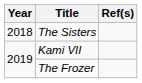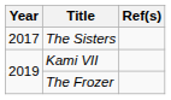The Sisters | Year: 2018 -> 2017
